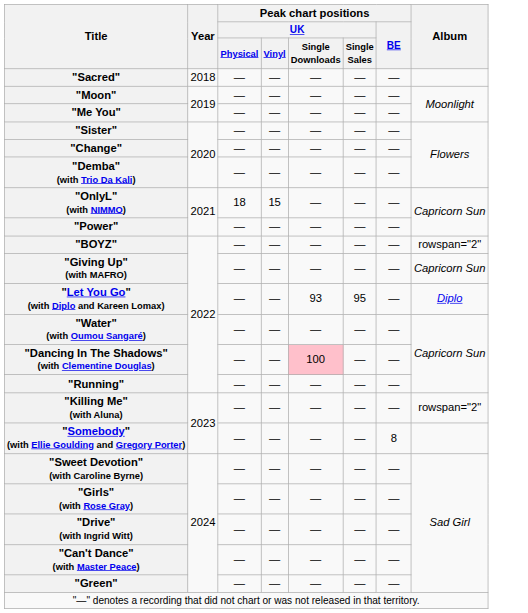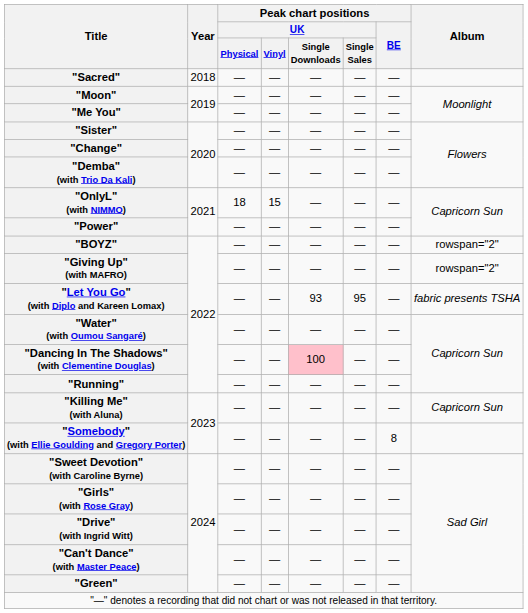"Giving Up" (with MAFRO) | Album: Capricorn Sun -> rowspan="2"
"Let You Go" (with Diplo and Kareen Lomax) | Album: Diplo -> fabric presents TSHA
"Killing Me" (with Aluna) | Album: rowspan="2" -> Capricorn Sun
